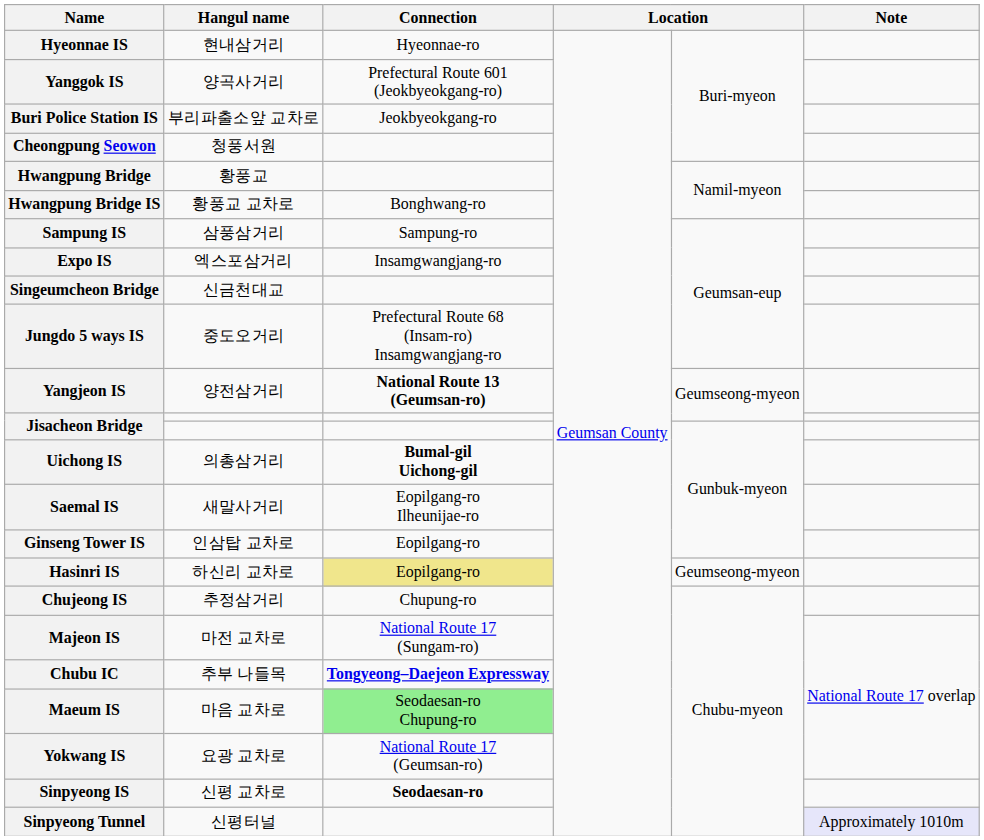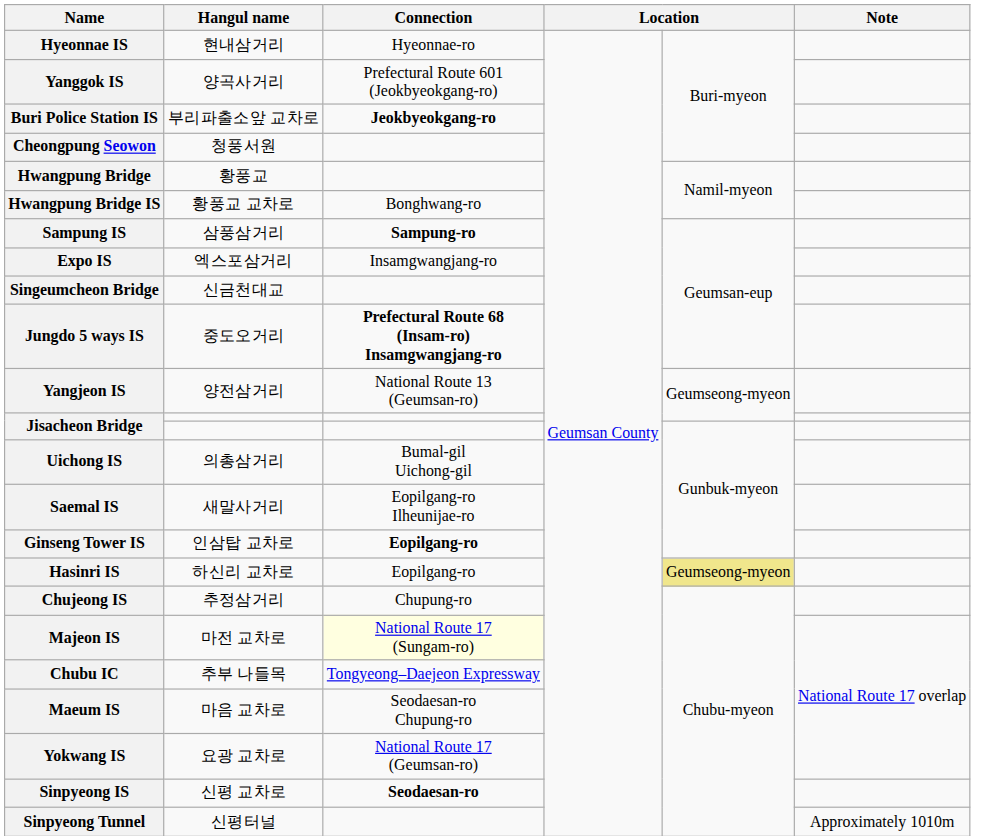Buri Police Station IS | Connection: normal -> bold
Sampung IS | Connection: normal -> bold
Jungdo 5 ways IS | Connection: normal -> bold
Yangjeon IS | Connection: bold -> normal
Uichong IS | Connection: bold -> normal
Ginseng Tower IS | Connection: normal -> bold
Hasinri IS | Connection: khaki background -> no background
Hasinri IS | column 5: no background -> khaki background
Majeon IS | Connection: no background -> lightyellow background
Chubu IC | Connection: bold -> normal
Maeum IS | Connection: lightgreen background -> no background
Sinpyeong Tunnel | Note: lavender background -> no background
